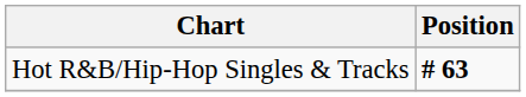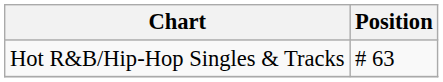Hot R&B/Hip-Hop Singles & Tracks | Position: bold -> normal
